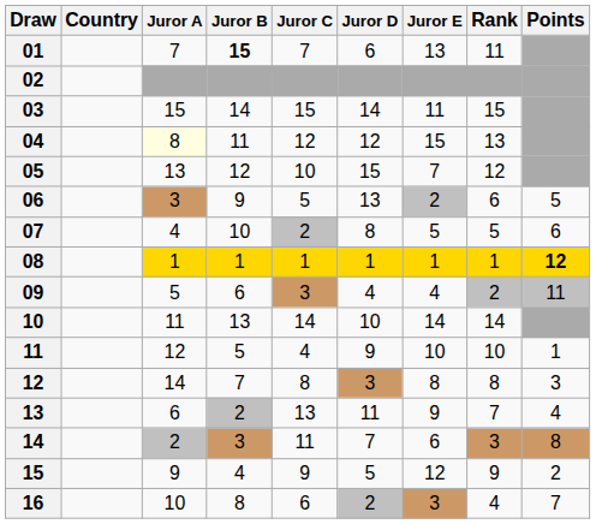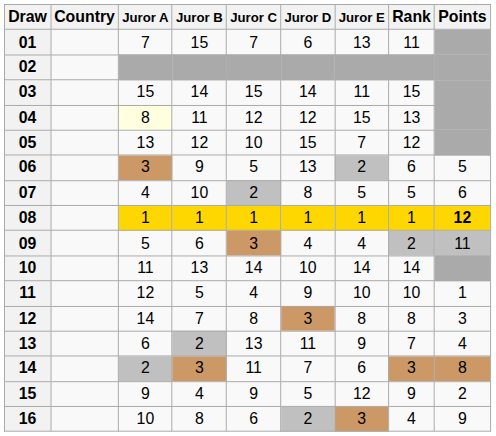01 | Juror B: bold -> normal
16 | Points: 7 -> 9
